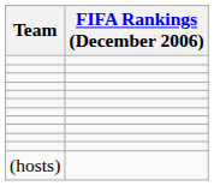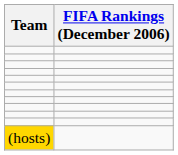row 13 | Team: no background -> gold background
